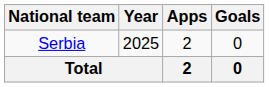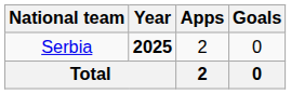Serbia | Year: normal -> bold
